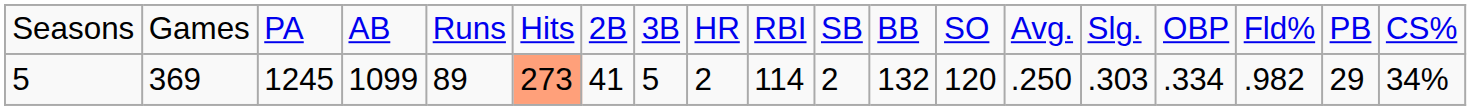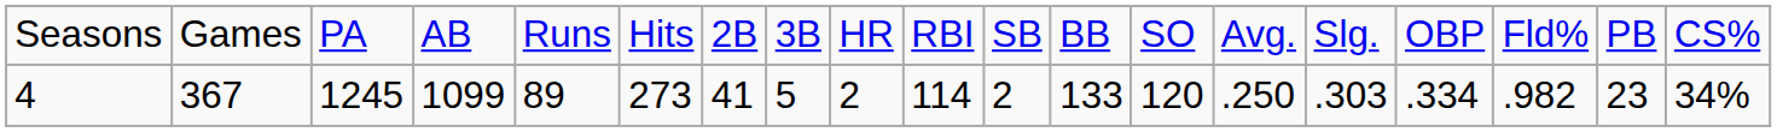row 2 | column 1: 5 -> 4
row 2 | column 2: 369 -> 367
row 2 | column 6: lightsalmon background -> no background
row 2 | column 12: 132 -> 133
row 2 | column 18: 29 -> 23
